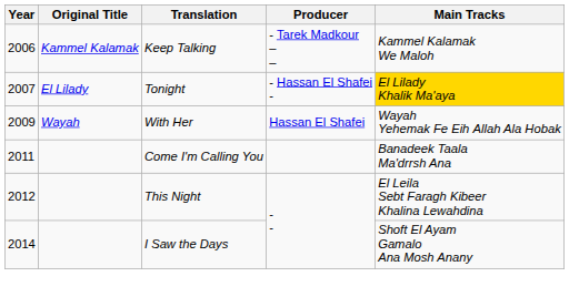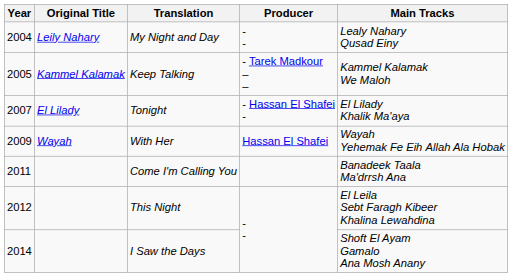+ row: 2004 | Leily Nahary | My Night and Day | - - | Lealy Nahary Qusad Einy
Keep Talking | Year: 2006 -> 2005
Tonight | Main Tracks: gold background -> no background
